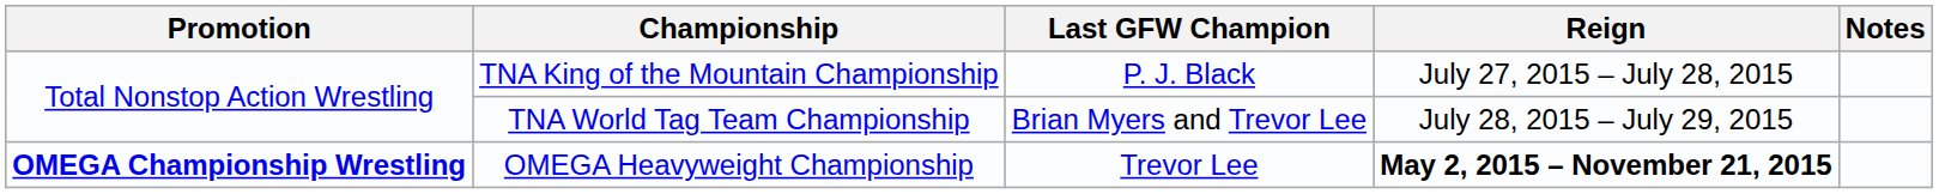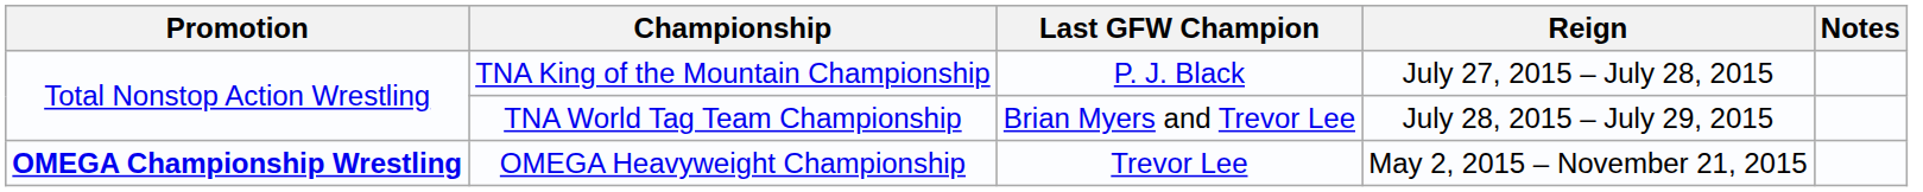OMEGA Heavyweight Championship | Reign: bold -> normal
